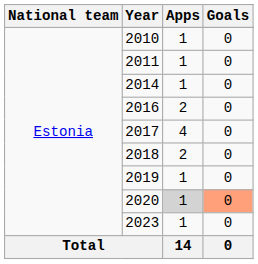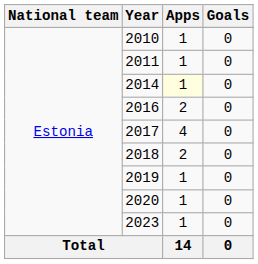2014 | Apps: no background -> lightyellow background
2020 | Apps: lightgrey background -> no background
2020 | Goals: lightsalmon background -> no background
